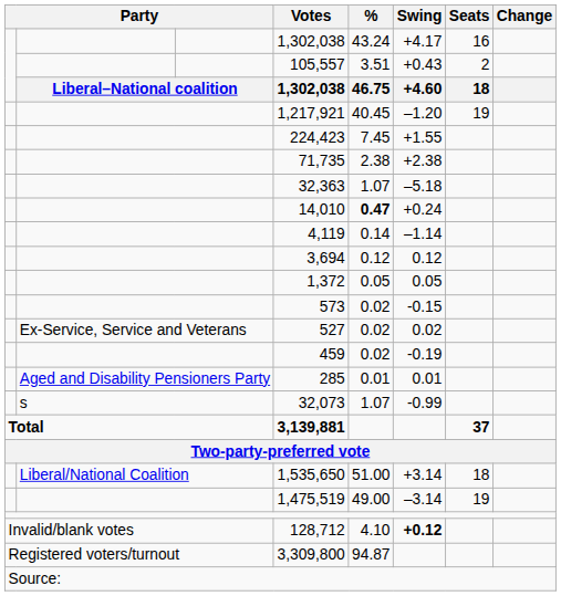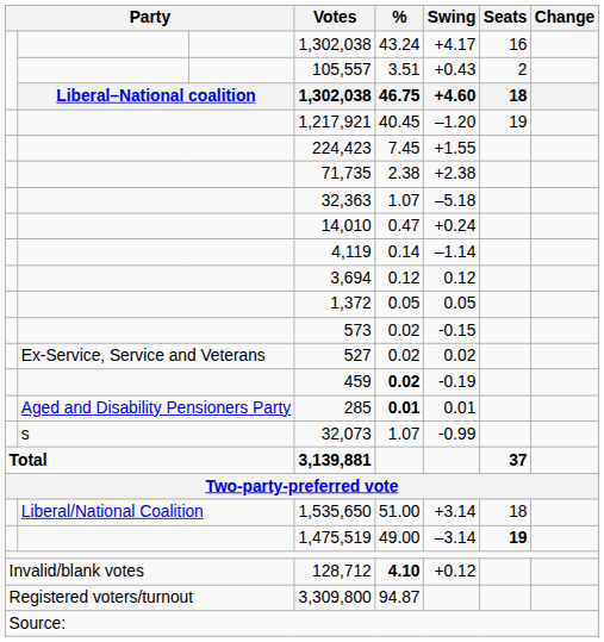14,010 | %: bold -> normal
459 | %: normal -> bold
285 | %: normal -> bold
1,475,519 | Seats: normal -> bold
128,712 | %: normal -> bold
128,712 | Swing: bold -> normal
